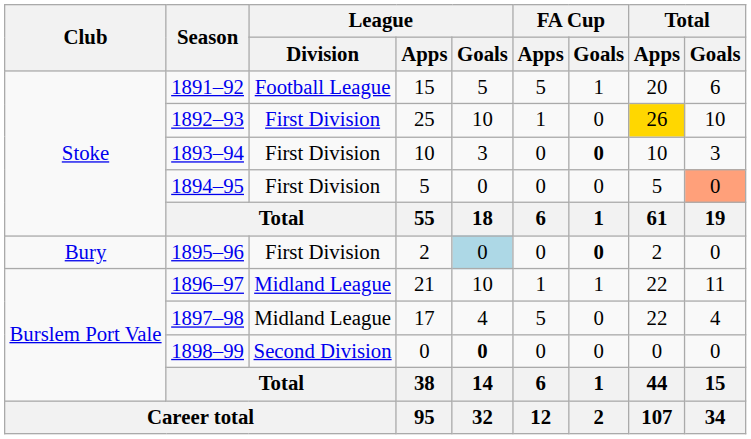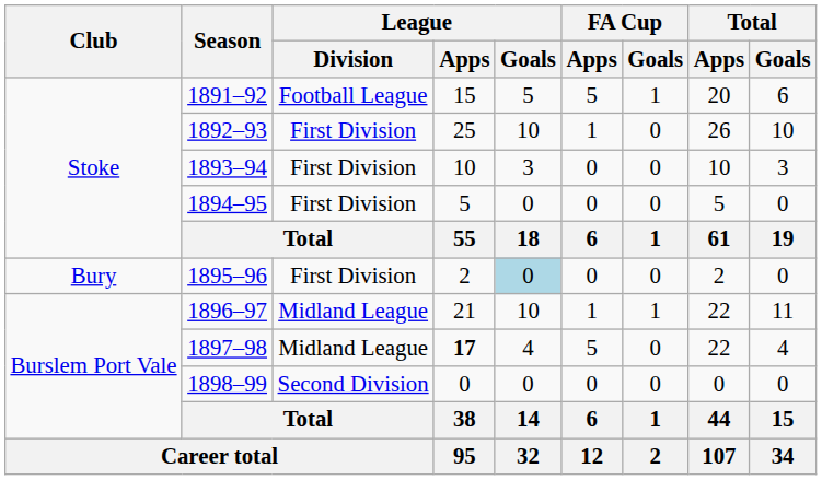1892–93 | Total / Apps: gold background -> no background
1893–94 | FA Cup / Goals: bold -> normal
1894–95 | Total / Goals: lightsalmon background -> no background
1895–96 | FA Cup / Goals: bold -> normal
1897–98 | League / Apps: normal -> bold
1898–99 | League / Goals: bold -> normal
